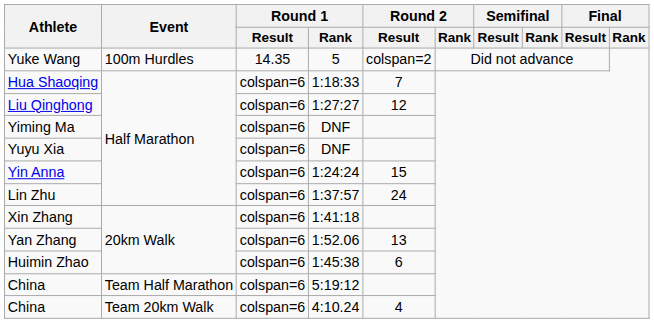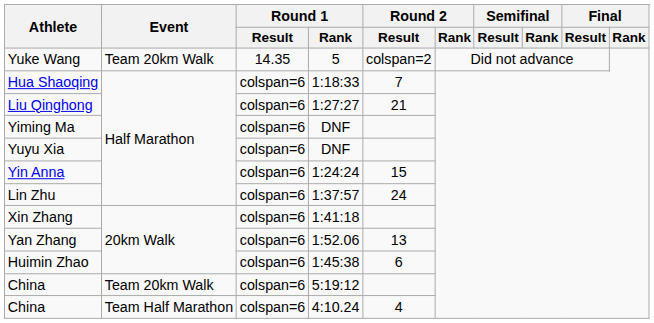Yuke Wang | Event: 100m Hurdles -> Team 20km Walk
Liu Qinghong | Round 2 / Result: 12 -> 21
China / 5:19:12 | Event: Team Half Marathon -> Team 20km Walk
China / 4:10.24 | Event: Team 20km Walk -> Team Half Marathon
